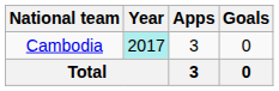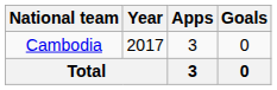Cambodia | Year: paleturquoise background -> no background
